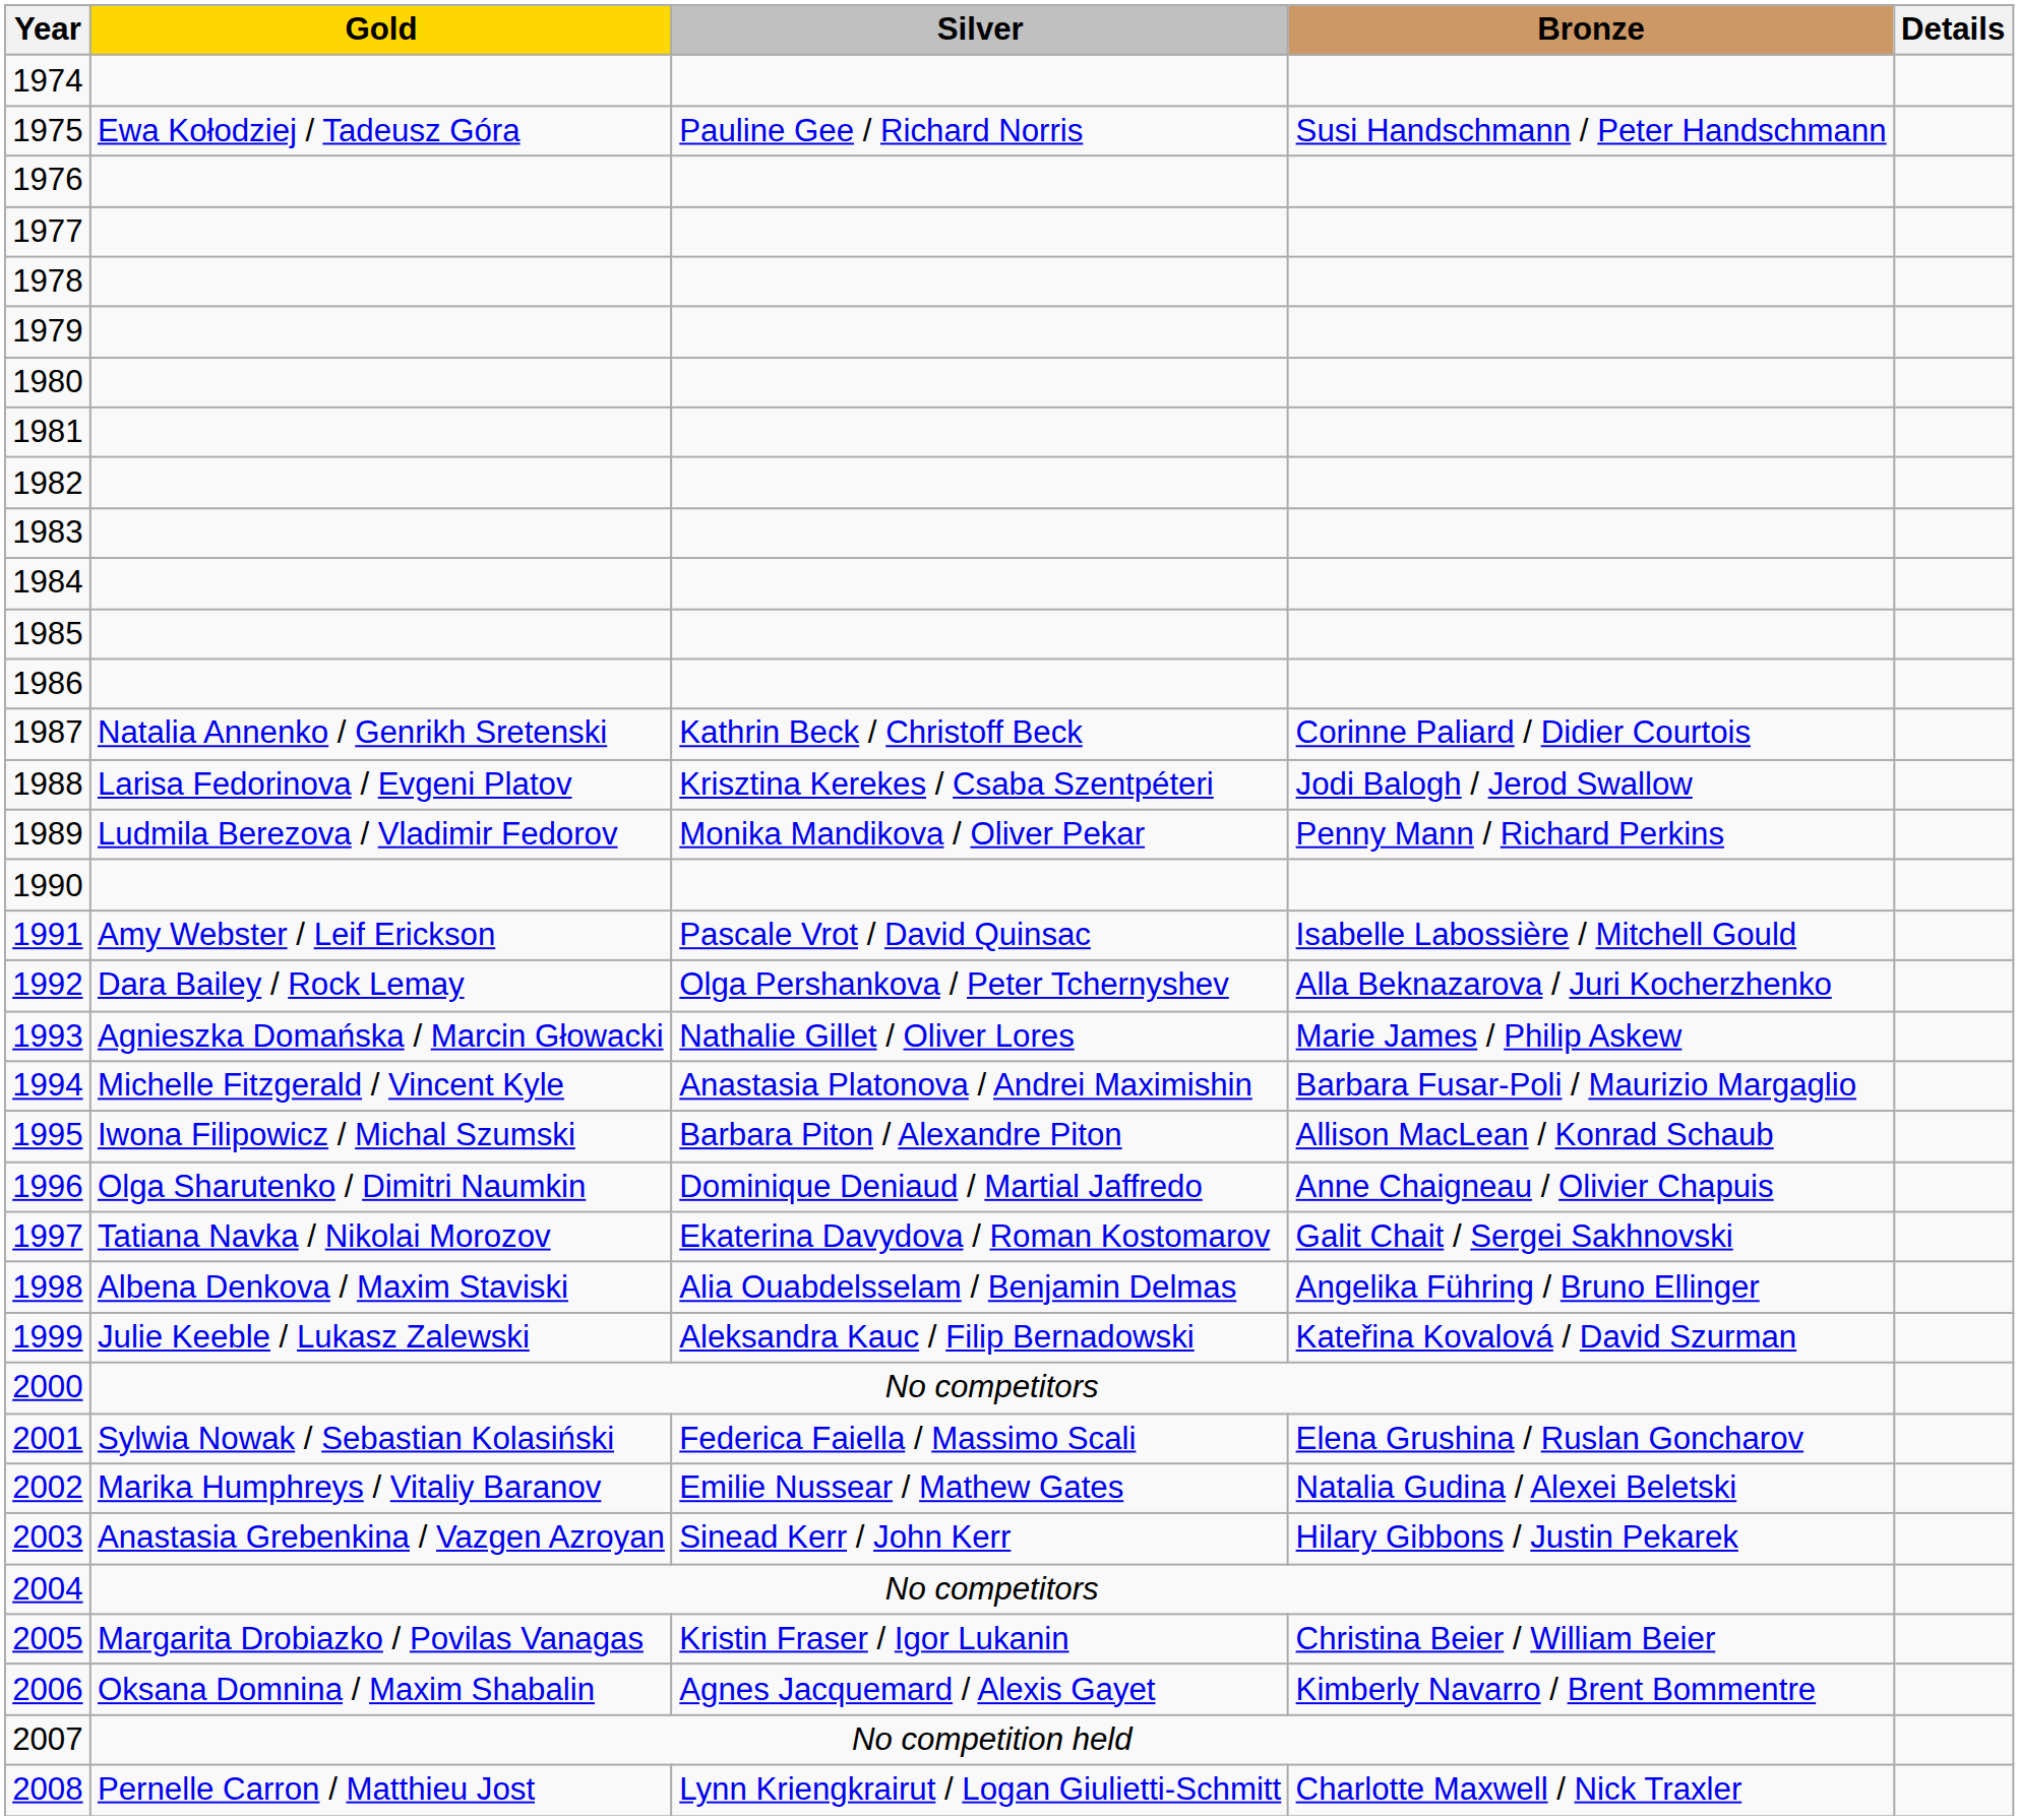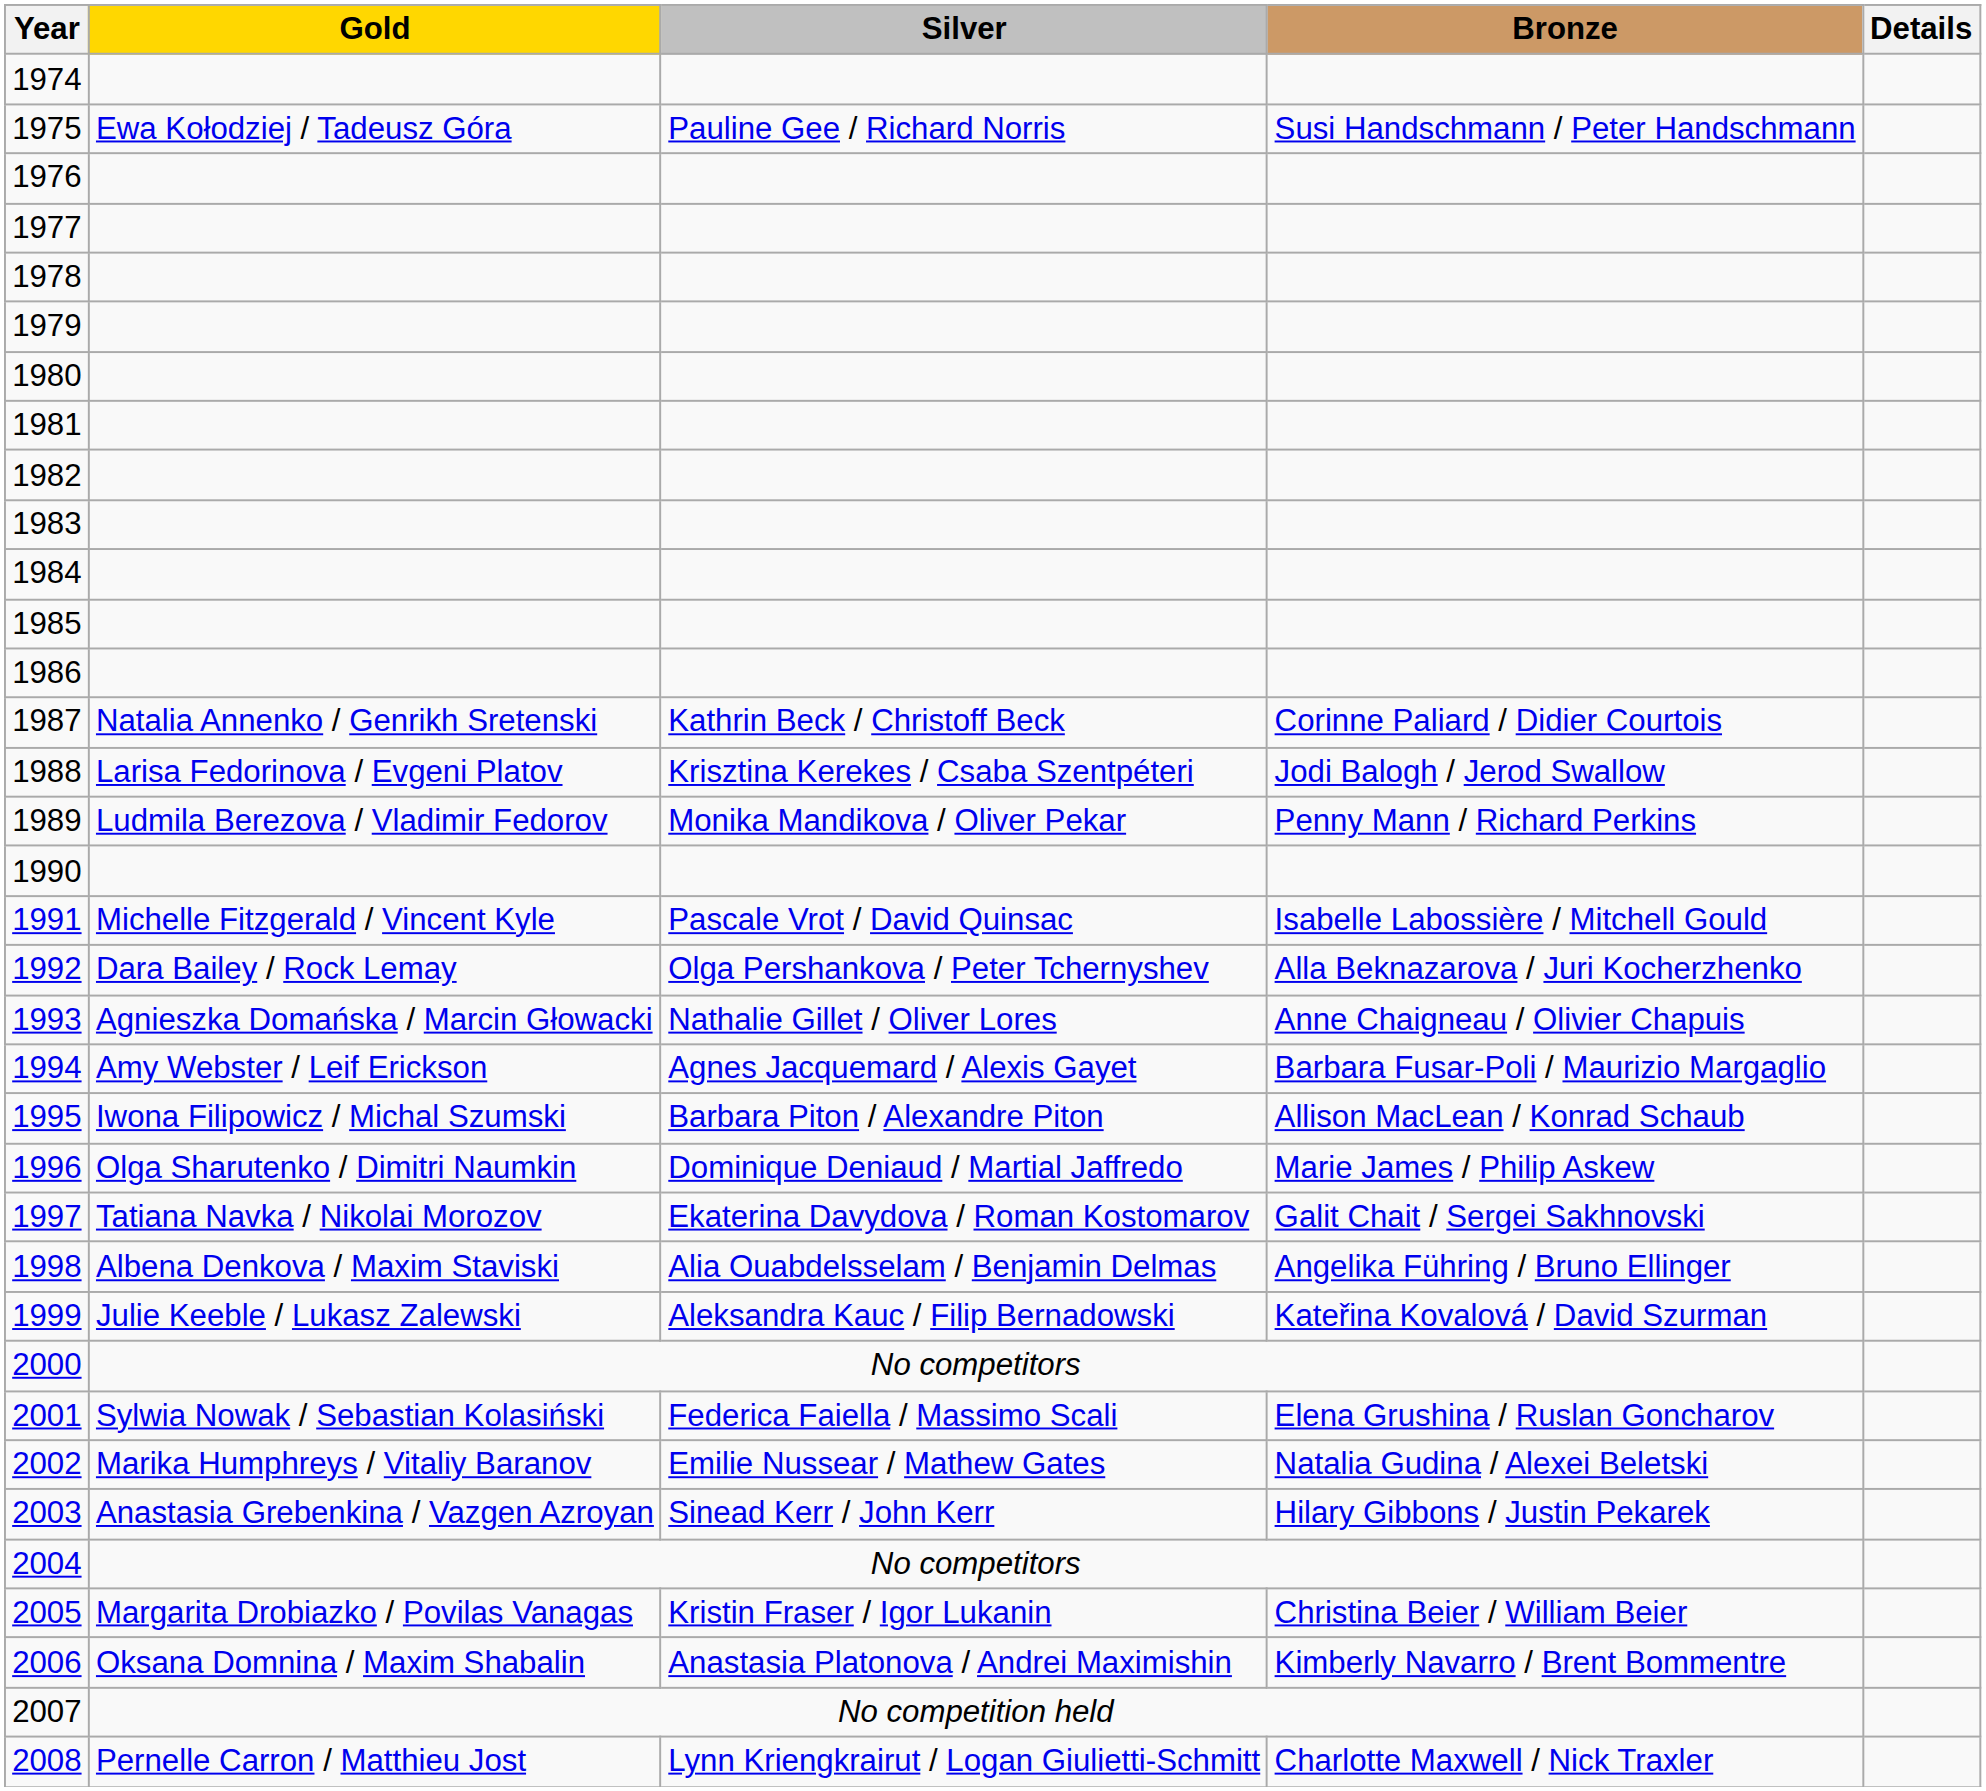1991 | Gold: Amy Webster / Leif Erickson -> Michelle Fitzgerald / Vincent Kyle
1993 | Bronze: Marie James / Philip Askew -> Anne Chaigneau / Olivier Chapuis
1994 | Gold: Michelle Fitzgerald / Vincent Kyle -> Amy Webster / Leif Erickson
1994 | Silver: Anastasia Platonova / Andrei Maximishin -> Agnes Jacquemard / Alexis Gayet
1996 | Bronze: Anne Chaigneau / Olivier Chapuis -> Marie James / Philip Askew
2006 | Silver: Agnes Jacquemard / Alexis Gayet -> Anastasia Platonova / Andrei Maximishin
